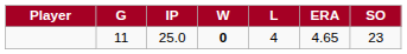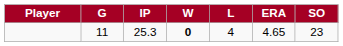row 2 | IP: 25.0 -> 25.3
